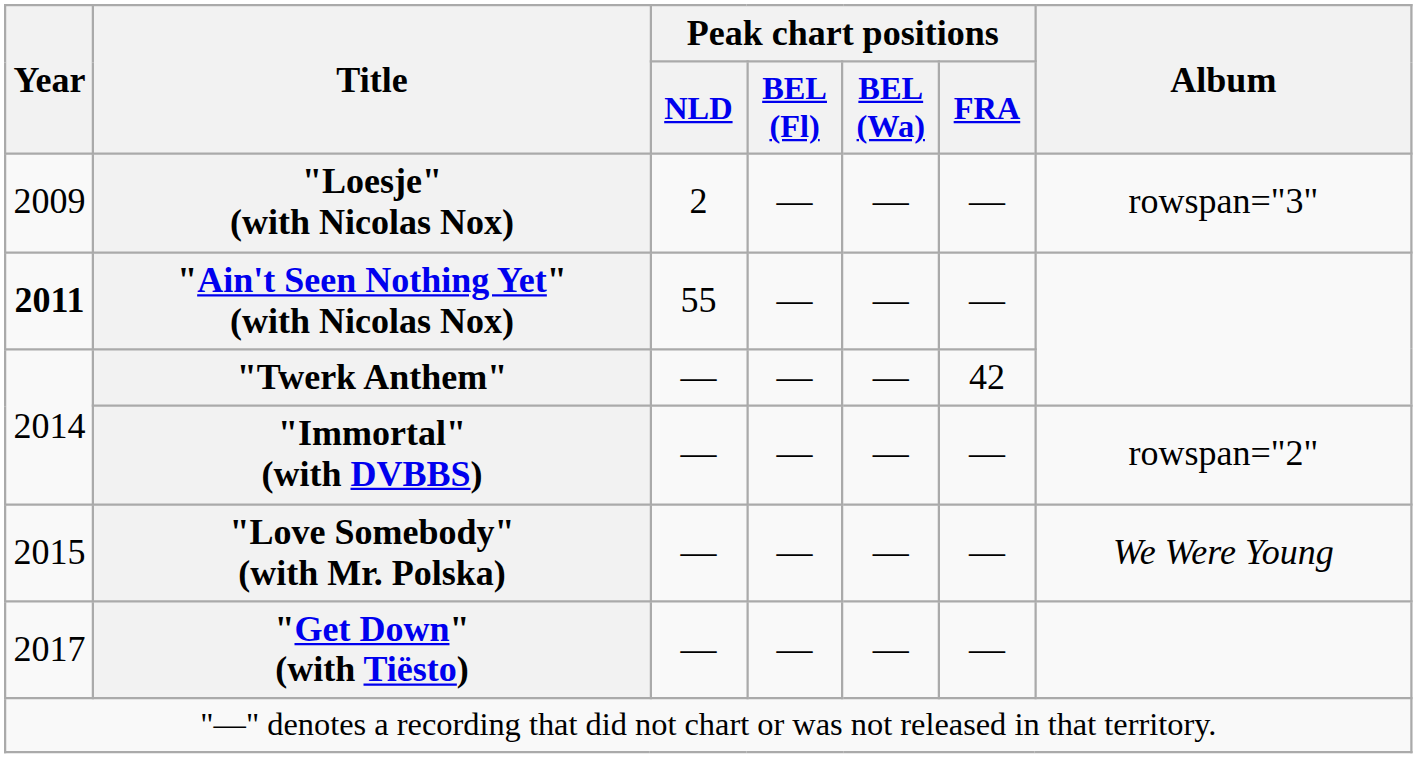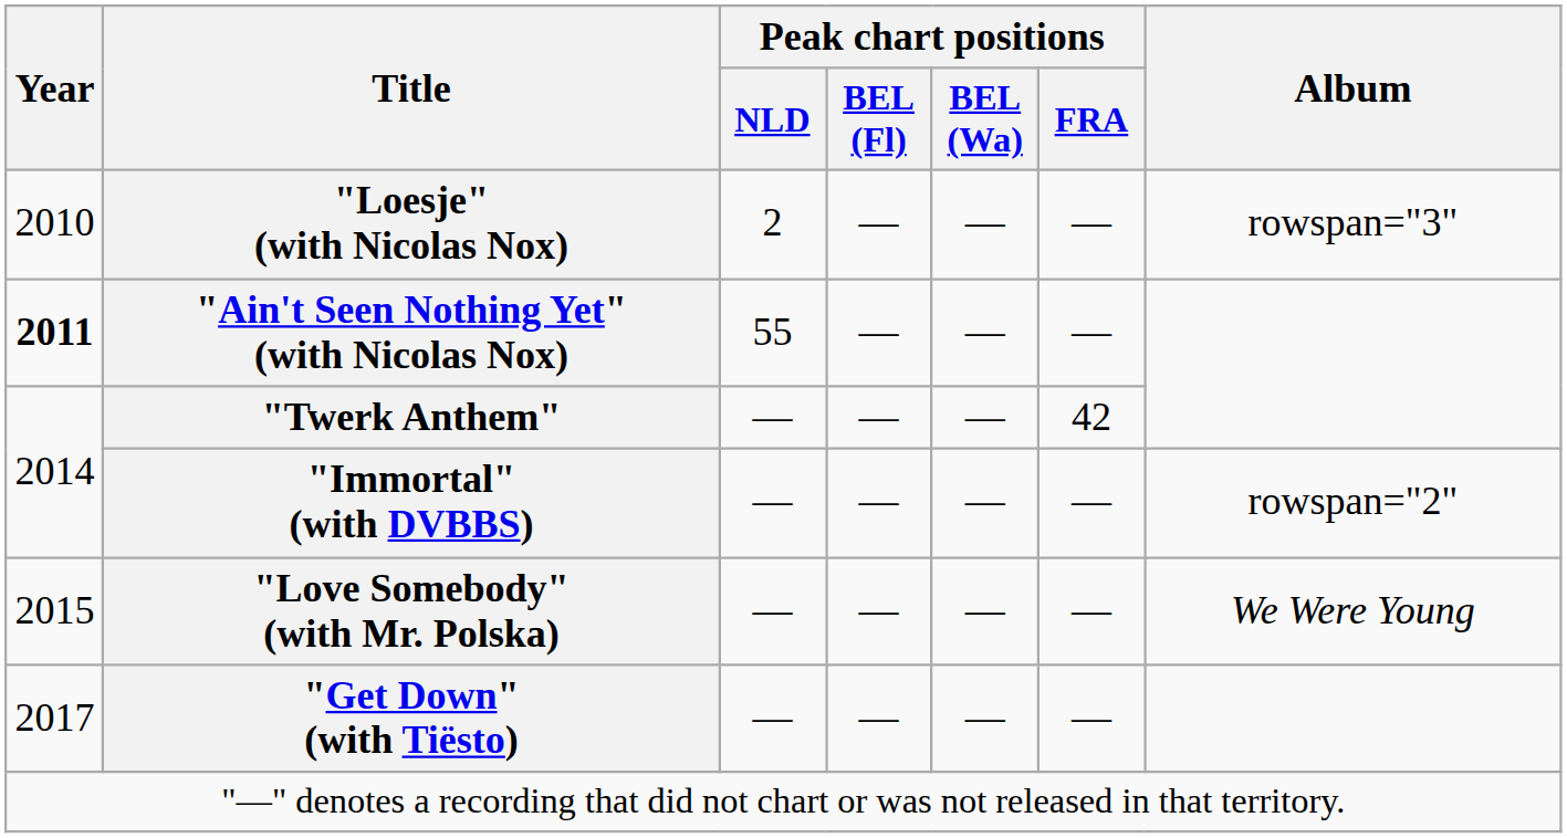"Loesje" (with Nicolas Nox) | Year: 2009 -> 2010
